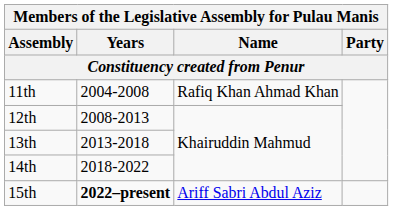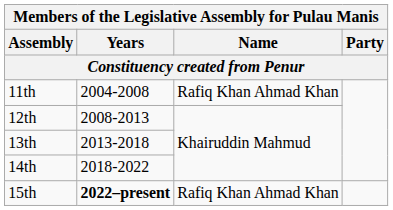15th | Name: Ariff Sabri Abdul Aziz -> Rafiq Khan Ahmad Khan
